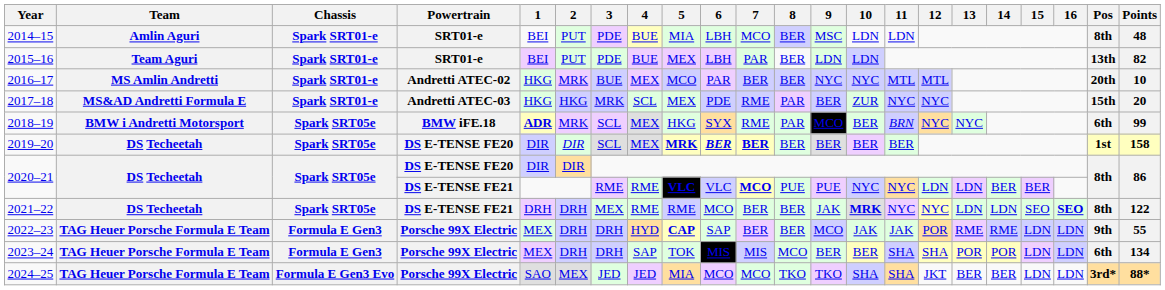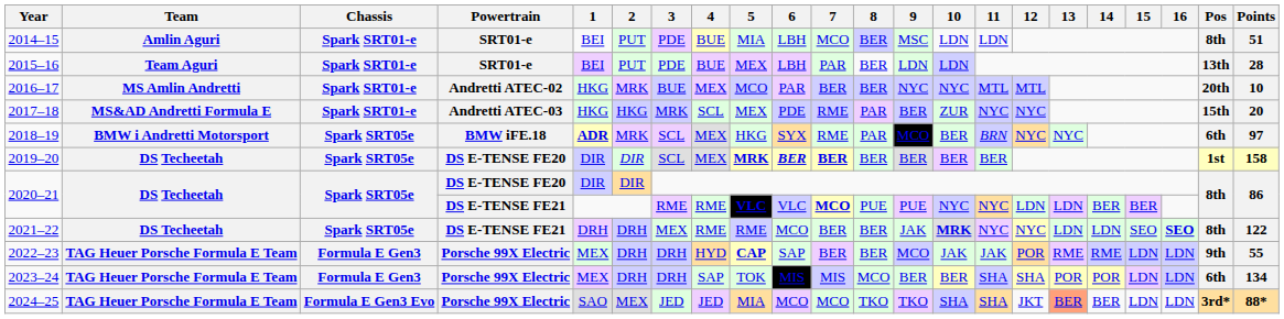2014–15 | Points: 48 -> 51
2015–16 | Points: 82 -> 28
2018–19 | Points: 99 -> 97
2024–25 | 13: no background -> lightsalmon background
